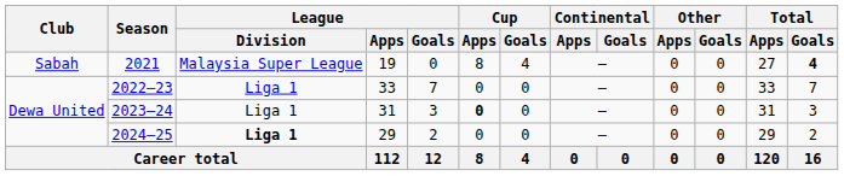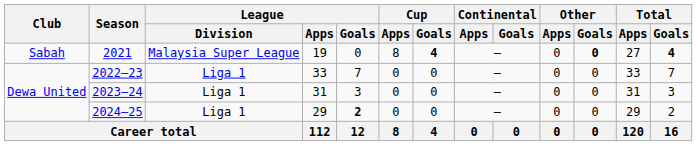2021 | Cup / Goals: normal -> bold
2021 | Other / Goals: normal -> bold
2023–24 | Cup / Apps: bold -> normal
2024–25 | League / Division: bold -> normal
2024–25 | League / Goals: normal -> bold
